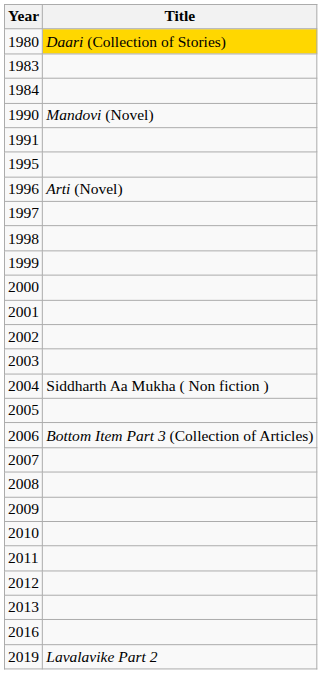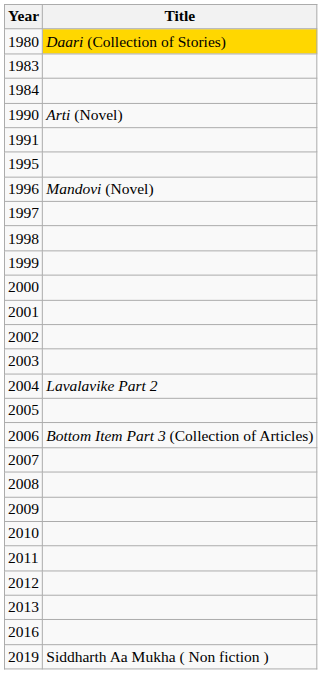1990 | Title: Mandovi (Novel) -> Arti (Novel)
1996 | Title: Arti (Novel) -> Mandovi (Novel)
2004 | Title: Siddharth Aa Mukha ( Non fiction ) -> Lavalavike Part 2
2019 | Title: Lavalavike Part 2 -> Siddharth Aa Mukha ( Non fiction )
